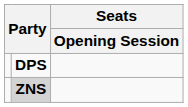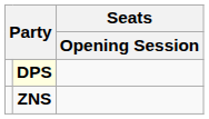DPS | column 2: no background -> lightyellow background
ZNS | column 2: lightgrey background -> no background
